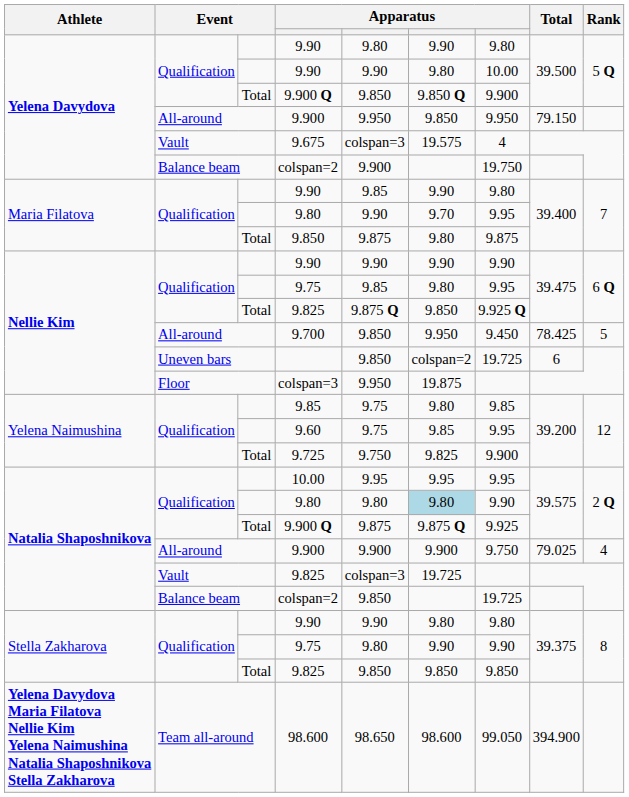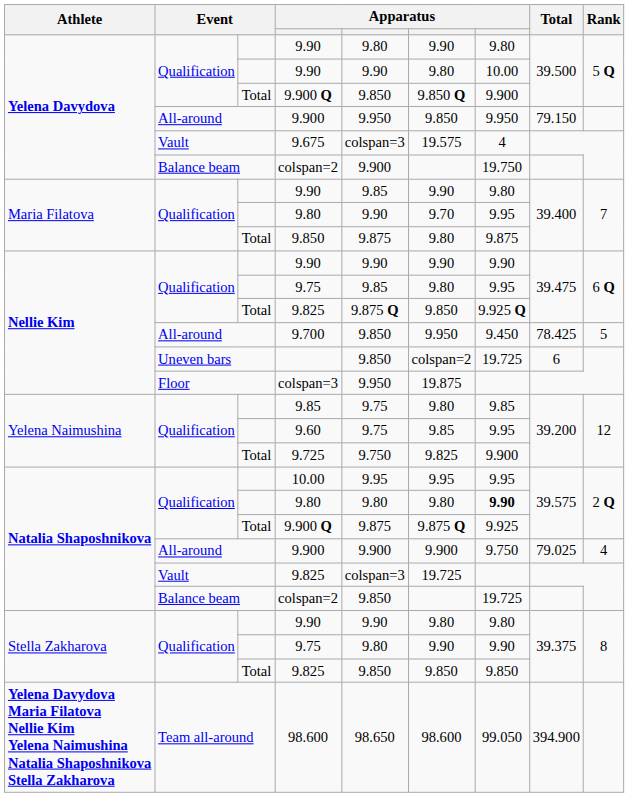Natalia Shaposhnikova / 9.80 | column 6: lightblue background -> no background
Natalia Shaposhnikova / 9.80 | column 7: normal -> bold
